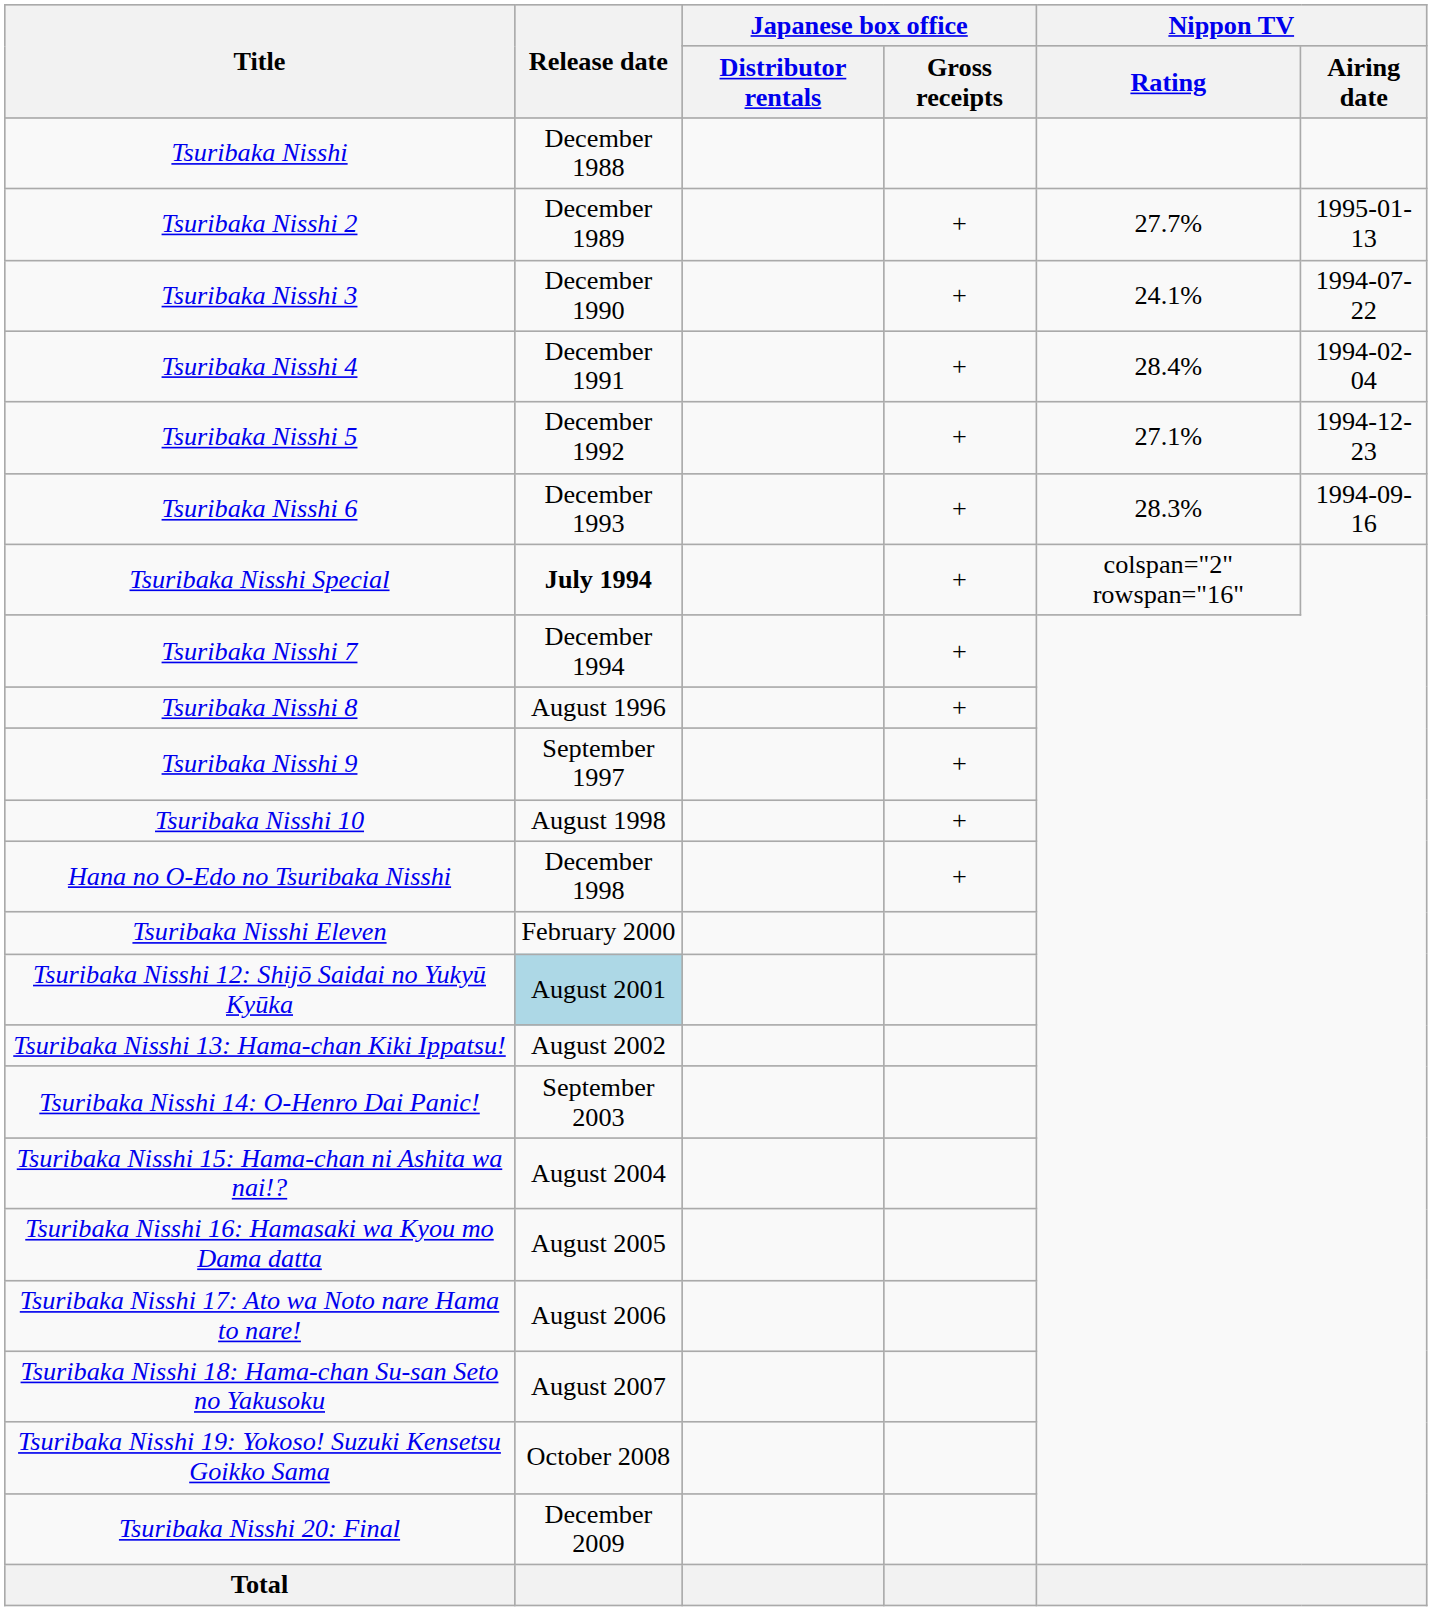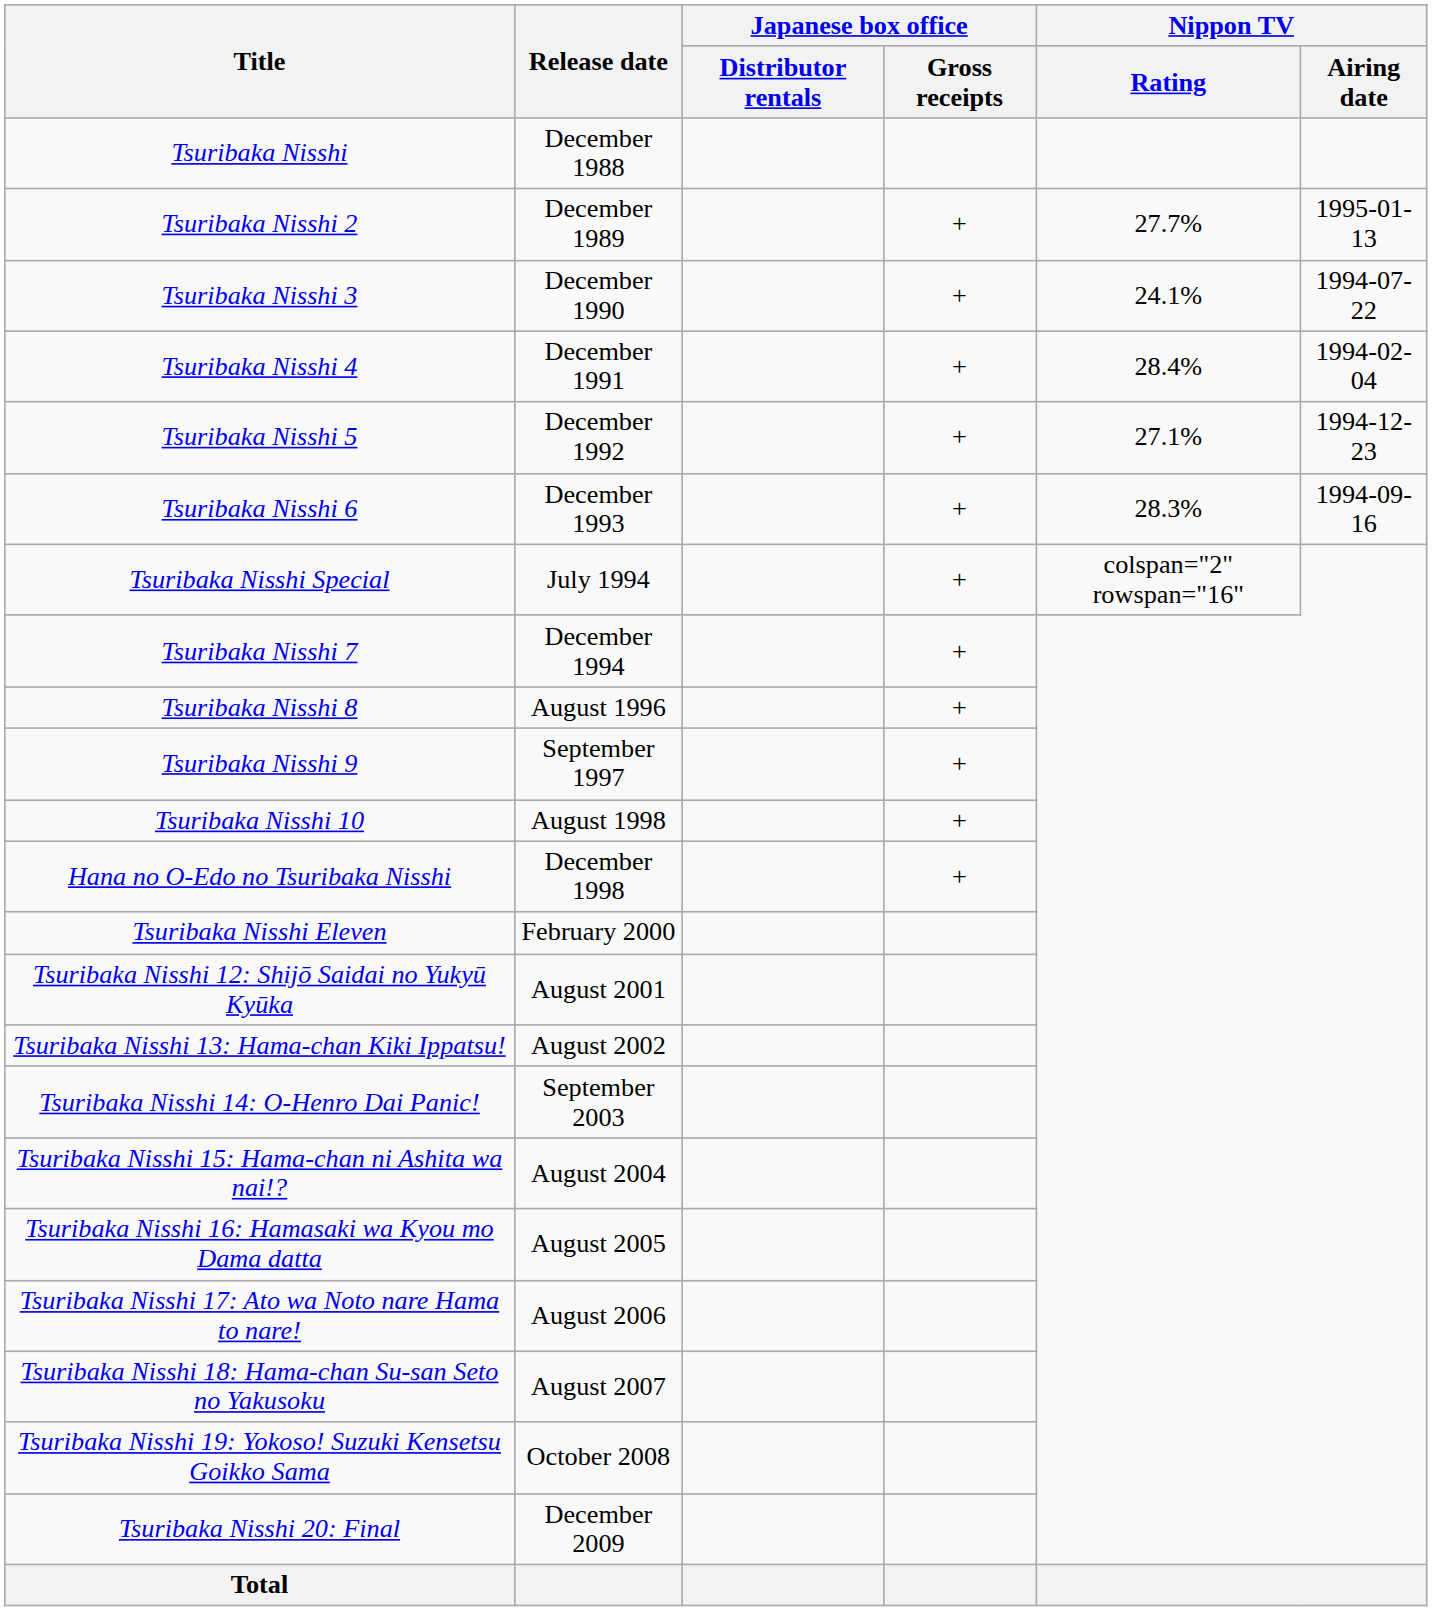Tsuribaka Nisshi Special | Release date: bold -> normal
Tsuribaka Nisshi 12: Shijō Saidai no Yukyū Kyūka | Release date: lightblue background -> no background
